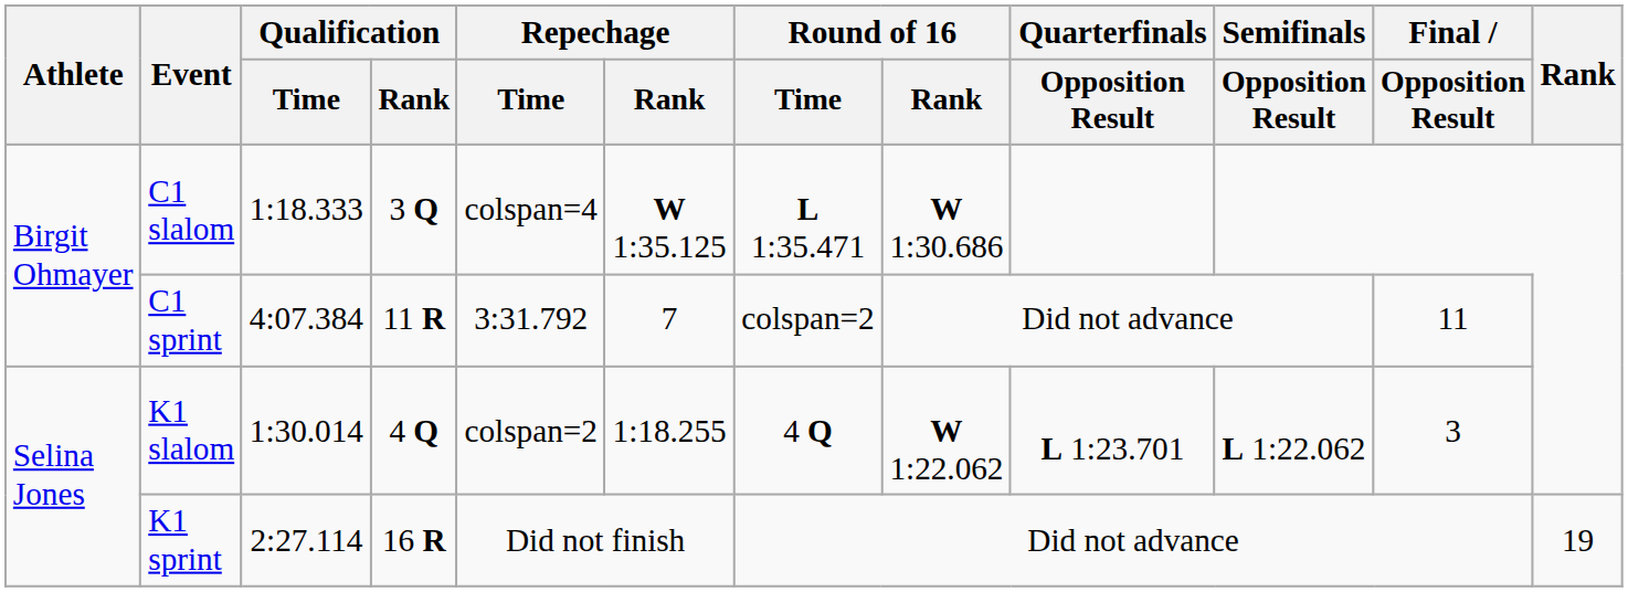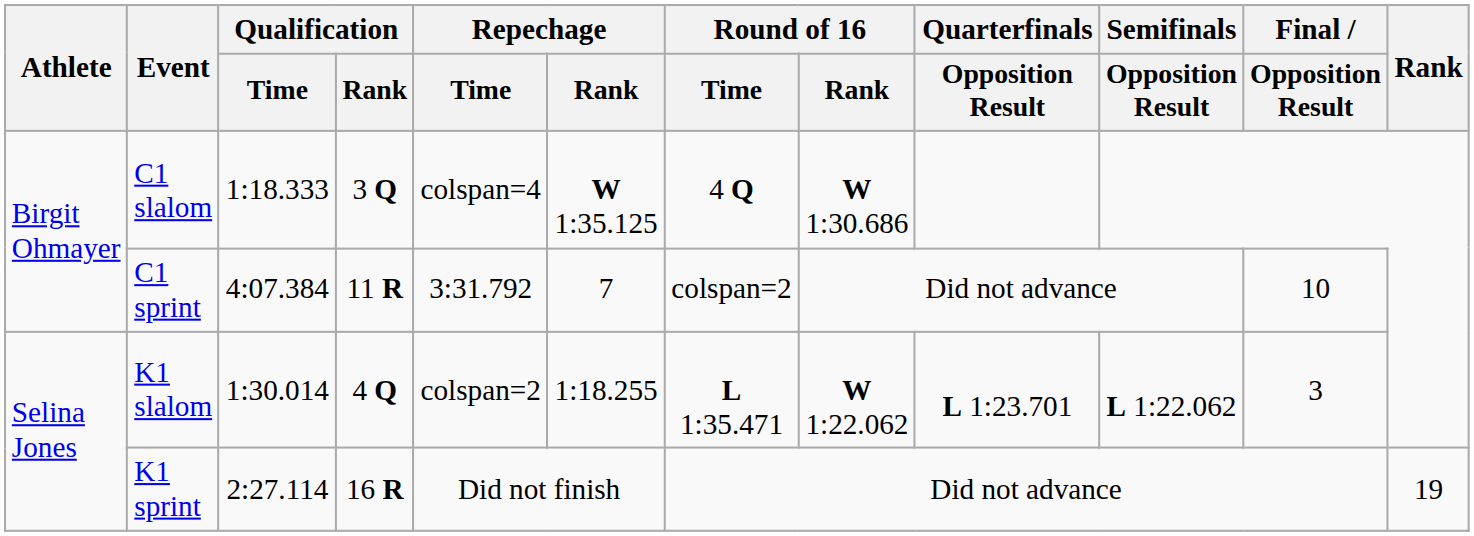C1 slalom | Round of 16 / Time: L 1:35.471 -> 4 Q
C1 sprint | Final / Opposition Result: 11 -> 10
K1 slalom | Round of 16 / Time: 4 Q -> L 1:35.471
